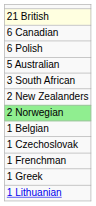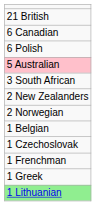row 2 | column 1: lightyellow background -> no background
row 5 | column 1: no background -> pink background
row 8 | column 1: lightgreen background -> no background
row 13 | column 1: no background -> lightgreen background
